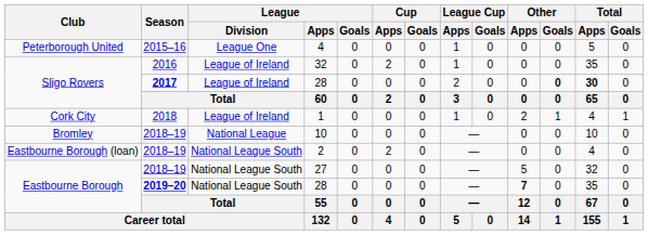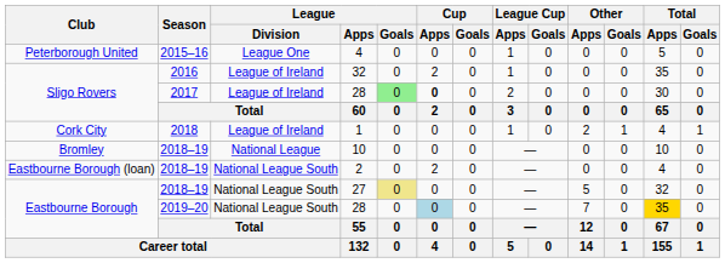Sligo Rovers / 28 | Season: bold -> normal
Sligo Rovers / 28 | League / Goals: no background -> lightgreen background
Sligo Rovers / 28 | Cup / Apps: normal -> bold
Sligo Rovers / 28 | Other / Goals: bold -> normal
Sligo Rovers / 28 | Total / Apps: bold -> normal
27 | League / Goals: no background -> khaki background
Eastbourne Borough / 28 | Season: bold -> normal
Eastbourne Borough / 28 | Cup / Apps: no background -> lightblue background
Eastbourne Borough / 28 | Other / Apps: bold -> normal
Eastbourne Borough / 28 | Total / Apps: no background -> gold background
